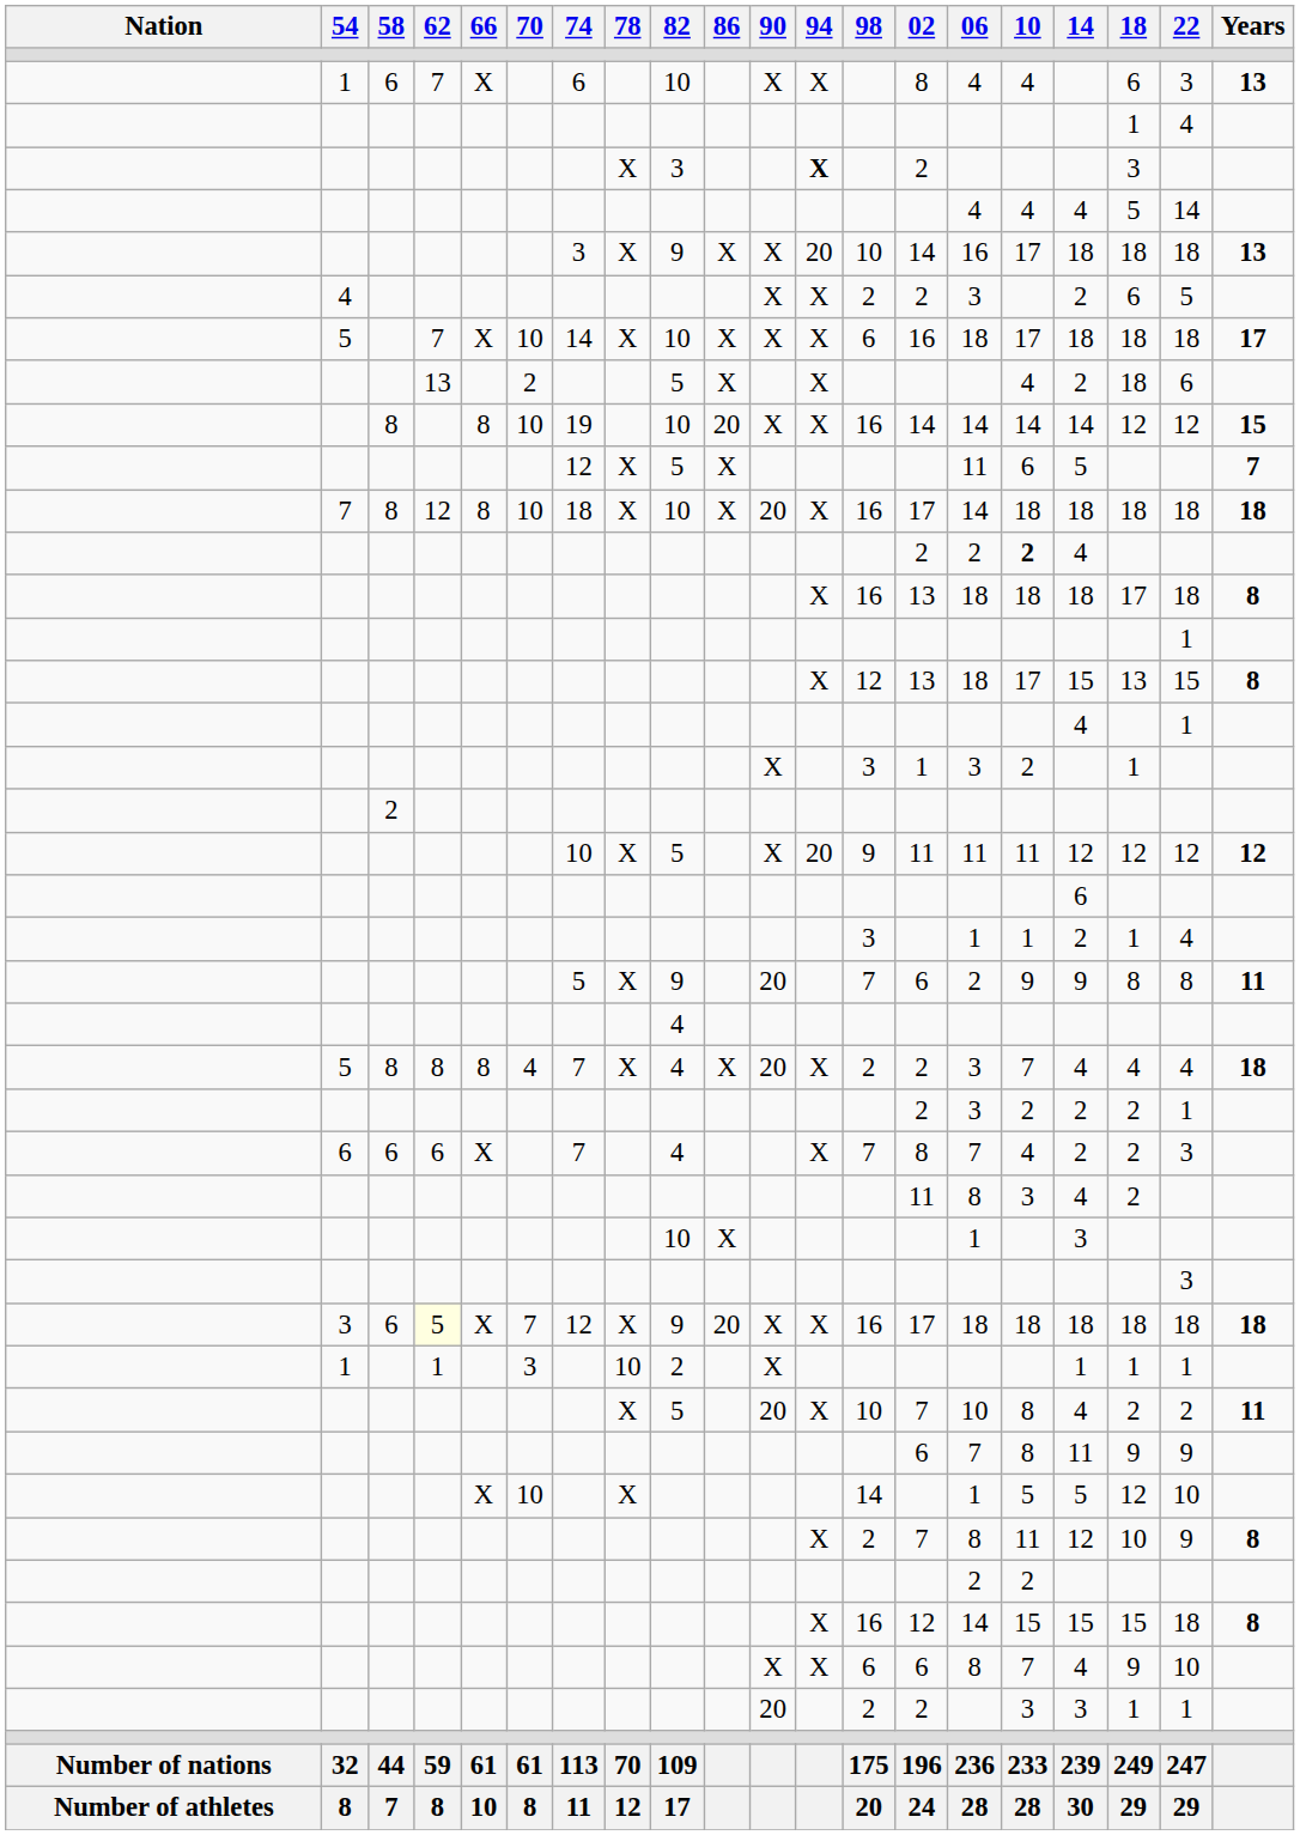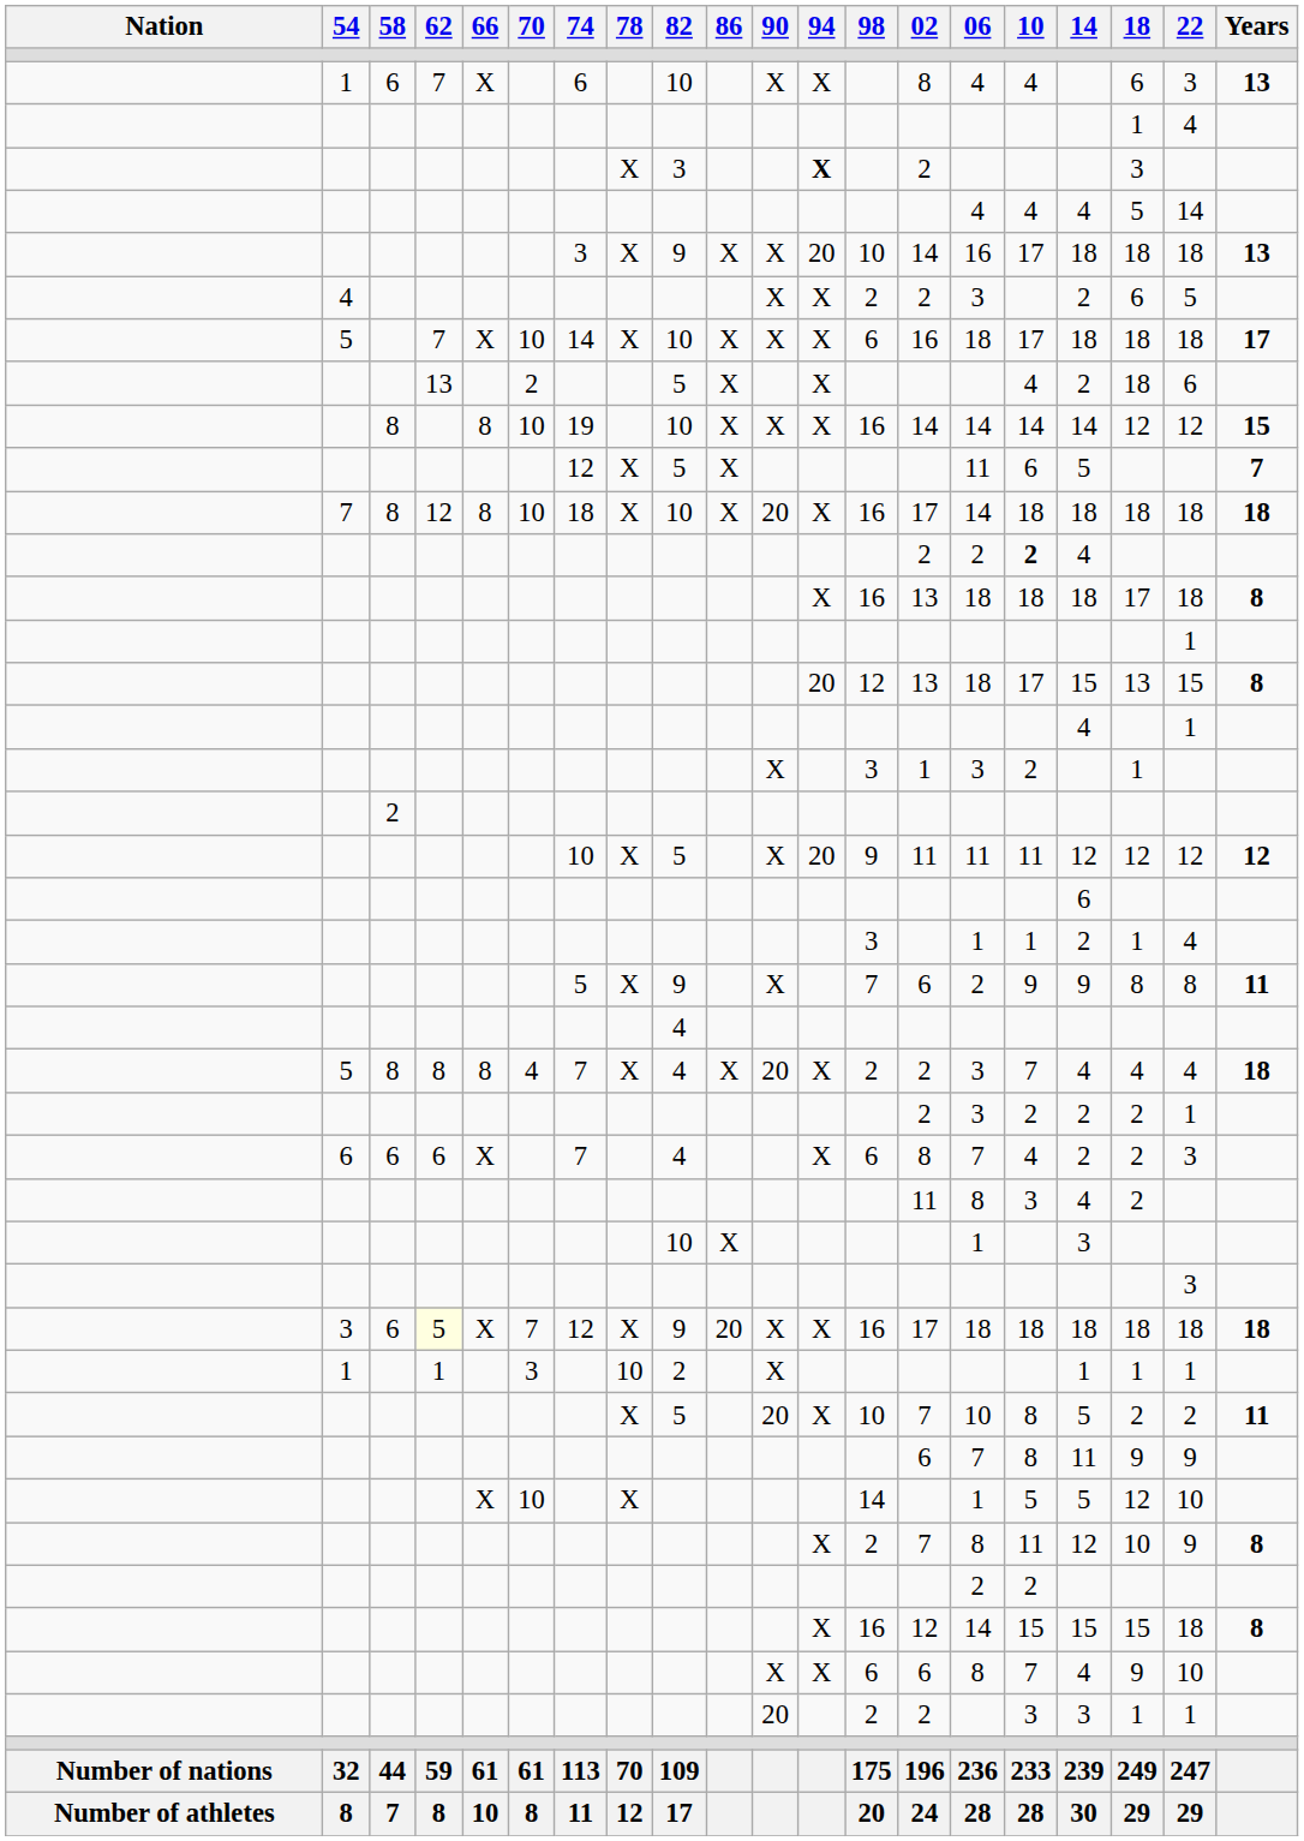row 11 | 86: 20 -> X
row 17 | 94: X -> 20
row 24 | 90: 20 -> X
row 28 | 98: 7 -> 6
row 34 | 14: 4 -> 5
